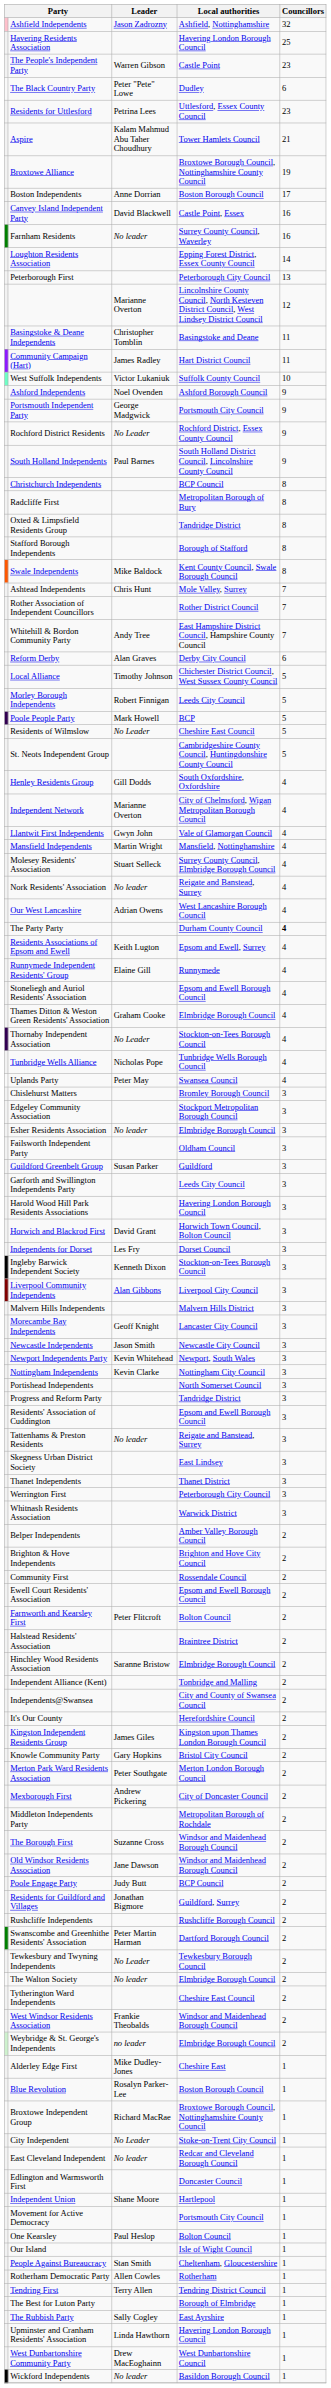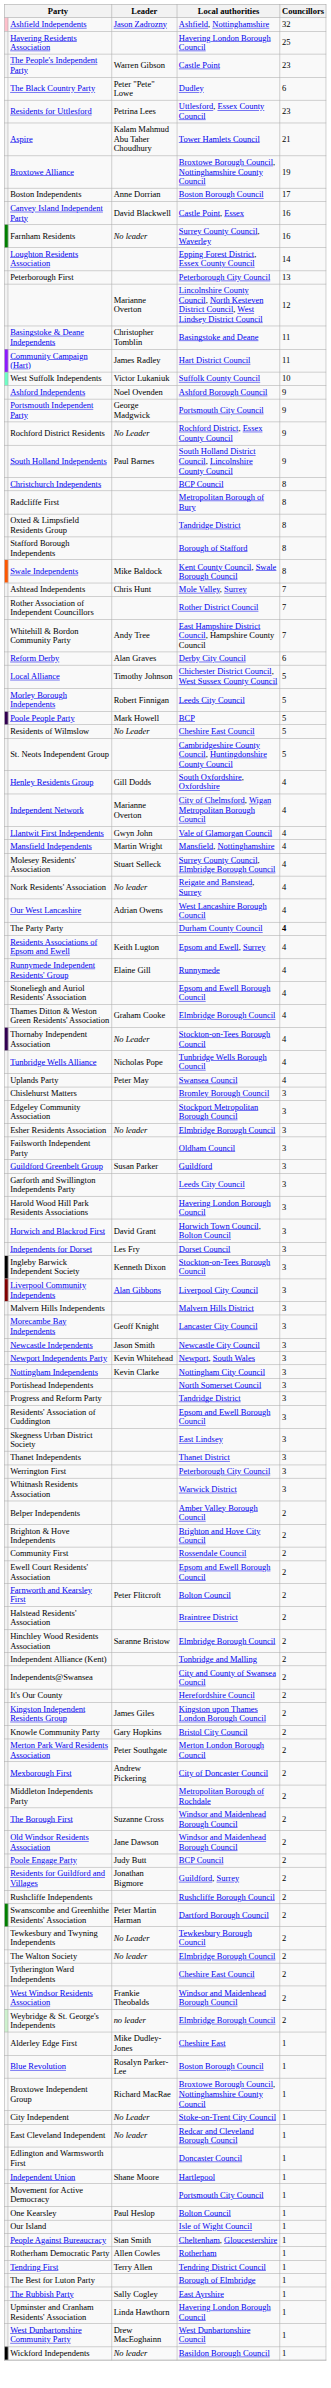- row: Tattenhams & Preston Residents | No leader | Reigate and Banstead, Surrey | 3
